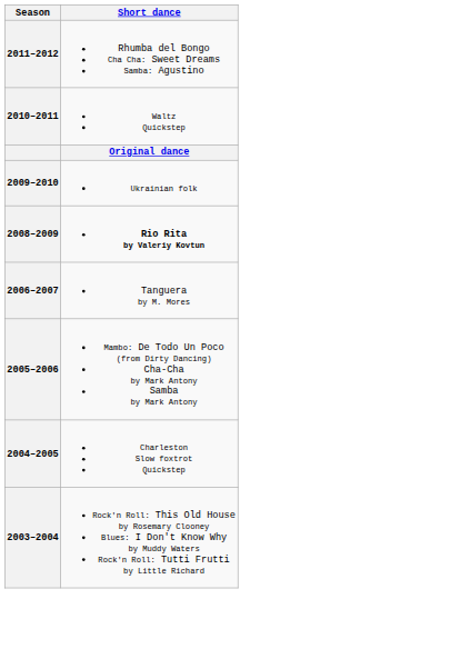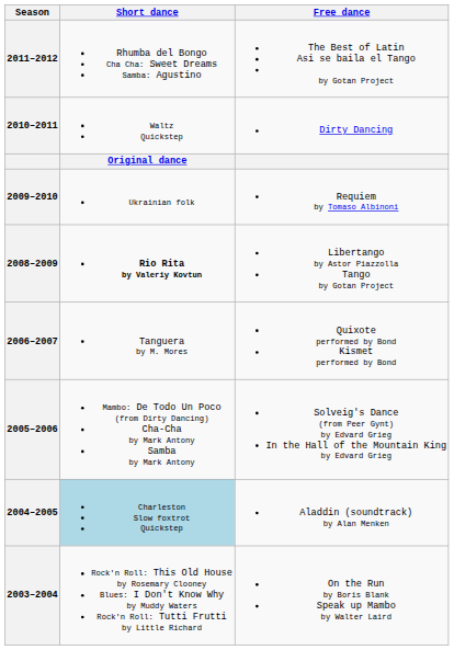+ column: Free dance | The Best of Latin Asi se baila el Tango by Gotan Project | Dirty Dancing | Requiem by Tomaso Albinoni | Libertango by Astor Piazzolla Tango by Gotan Project | Quixote performed by Bond Kismet performed by Bond | Solveig's Dance (from Peer Gynt) by Edvard Grieg In the Hall of the Mountain King by Edvard Grieg | Aladdin (soundtrack) by Alan Menken | On the Run by Boris Blank Speak up Mambo by Walter Laird
2004–2005 | Short dance: no background -> lightblue background
